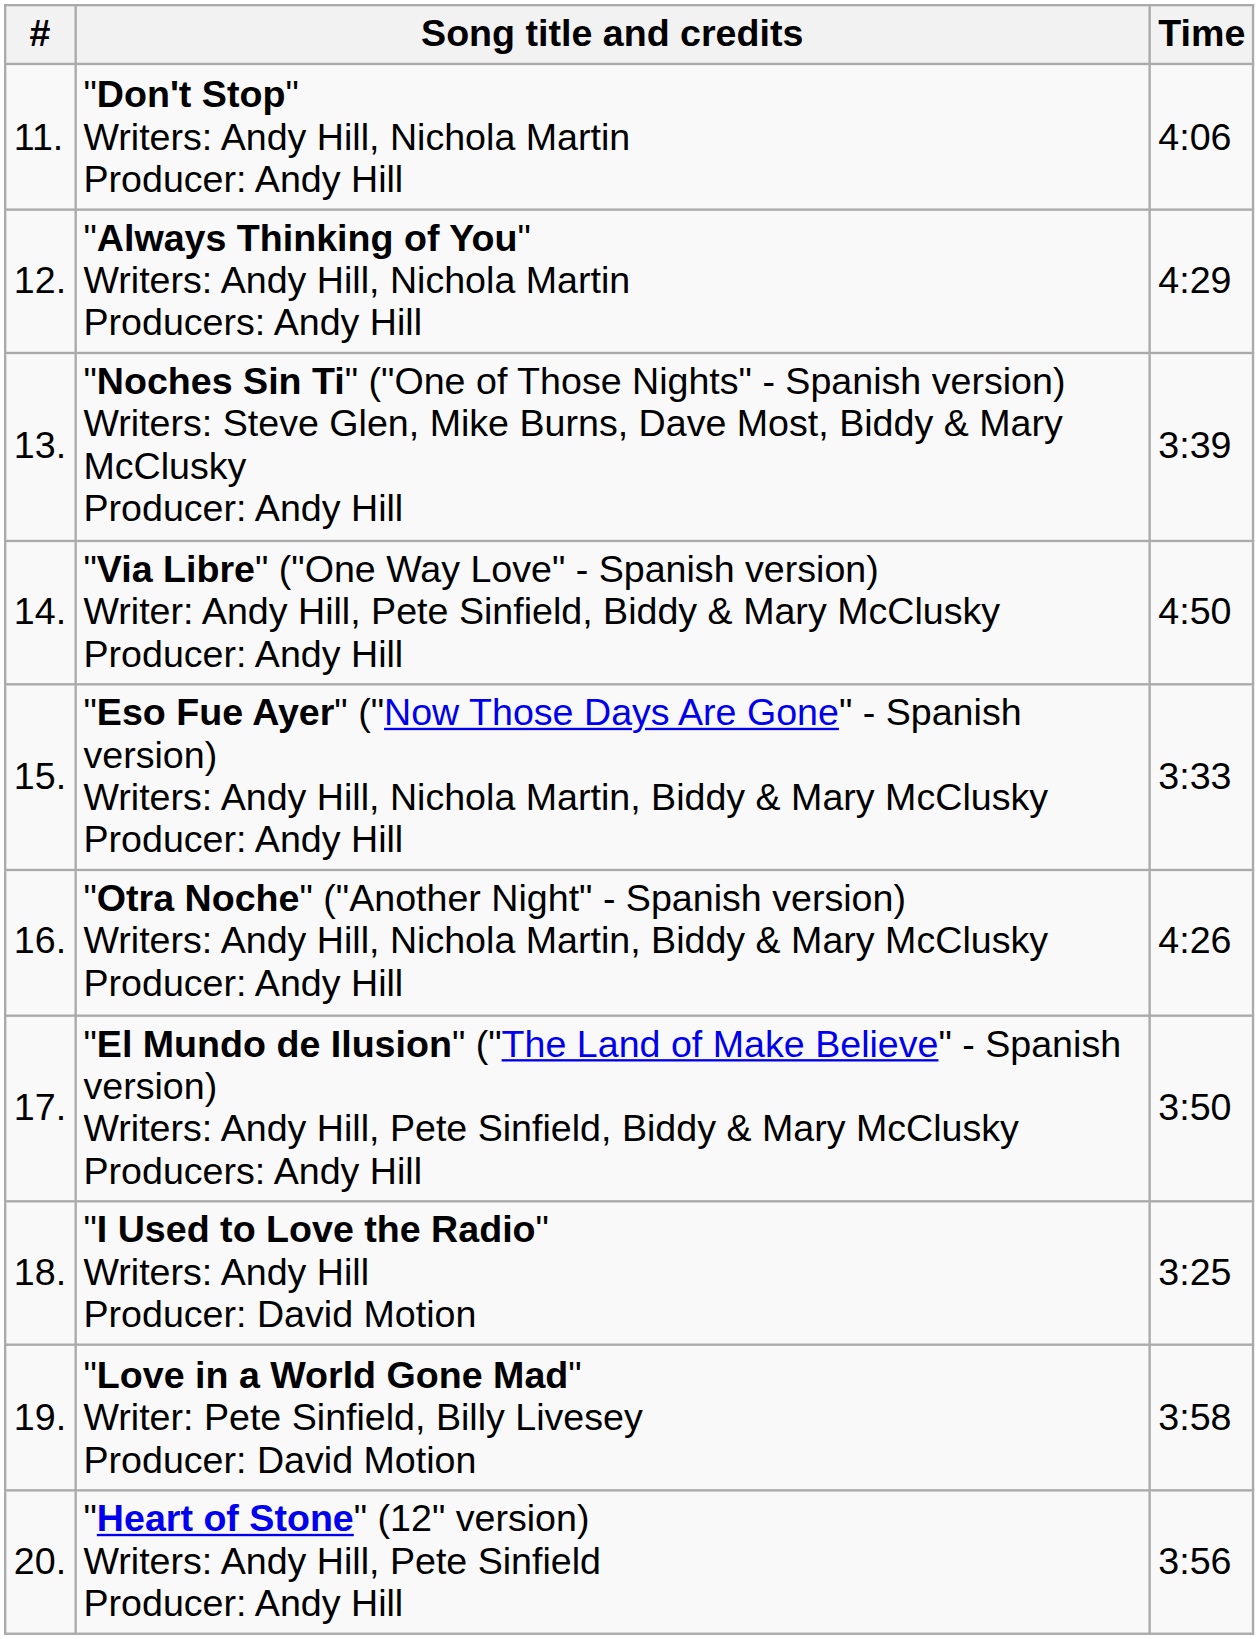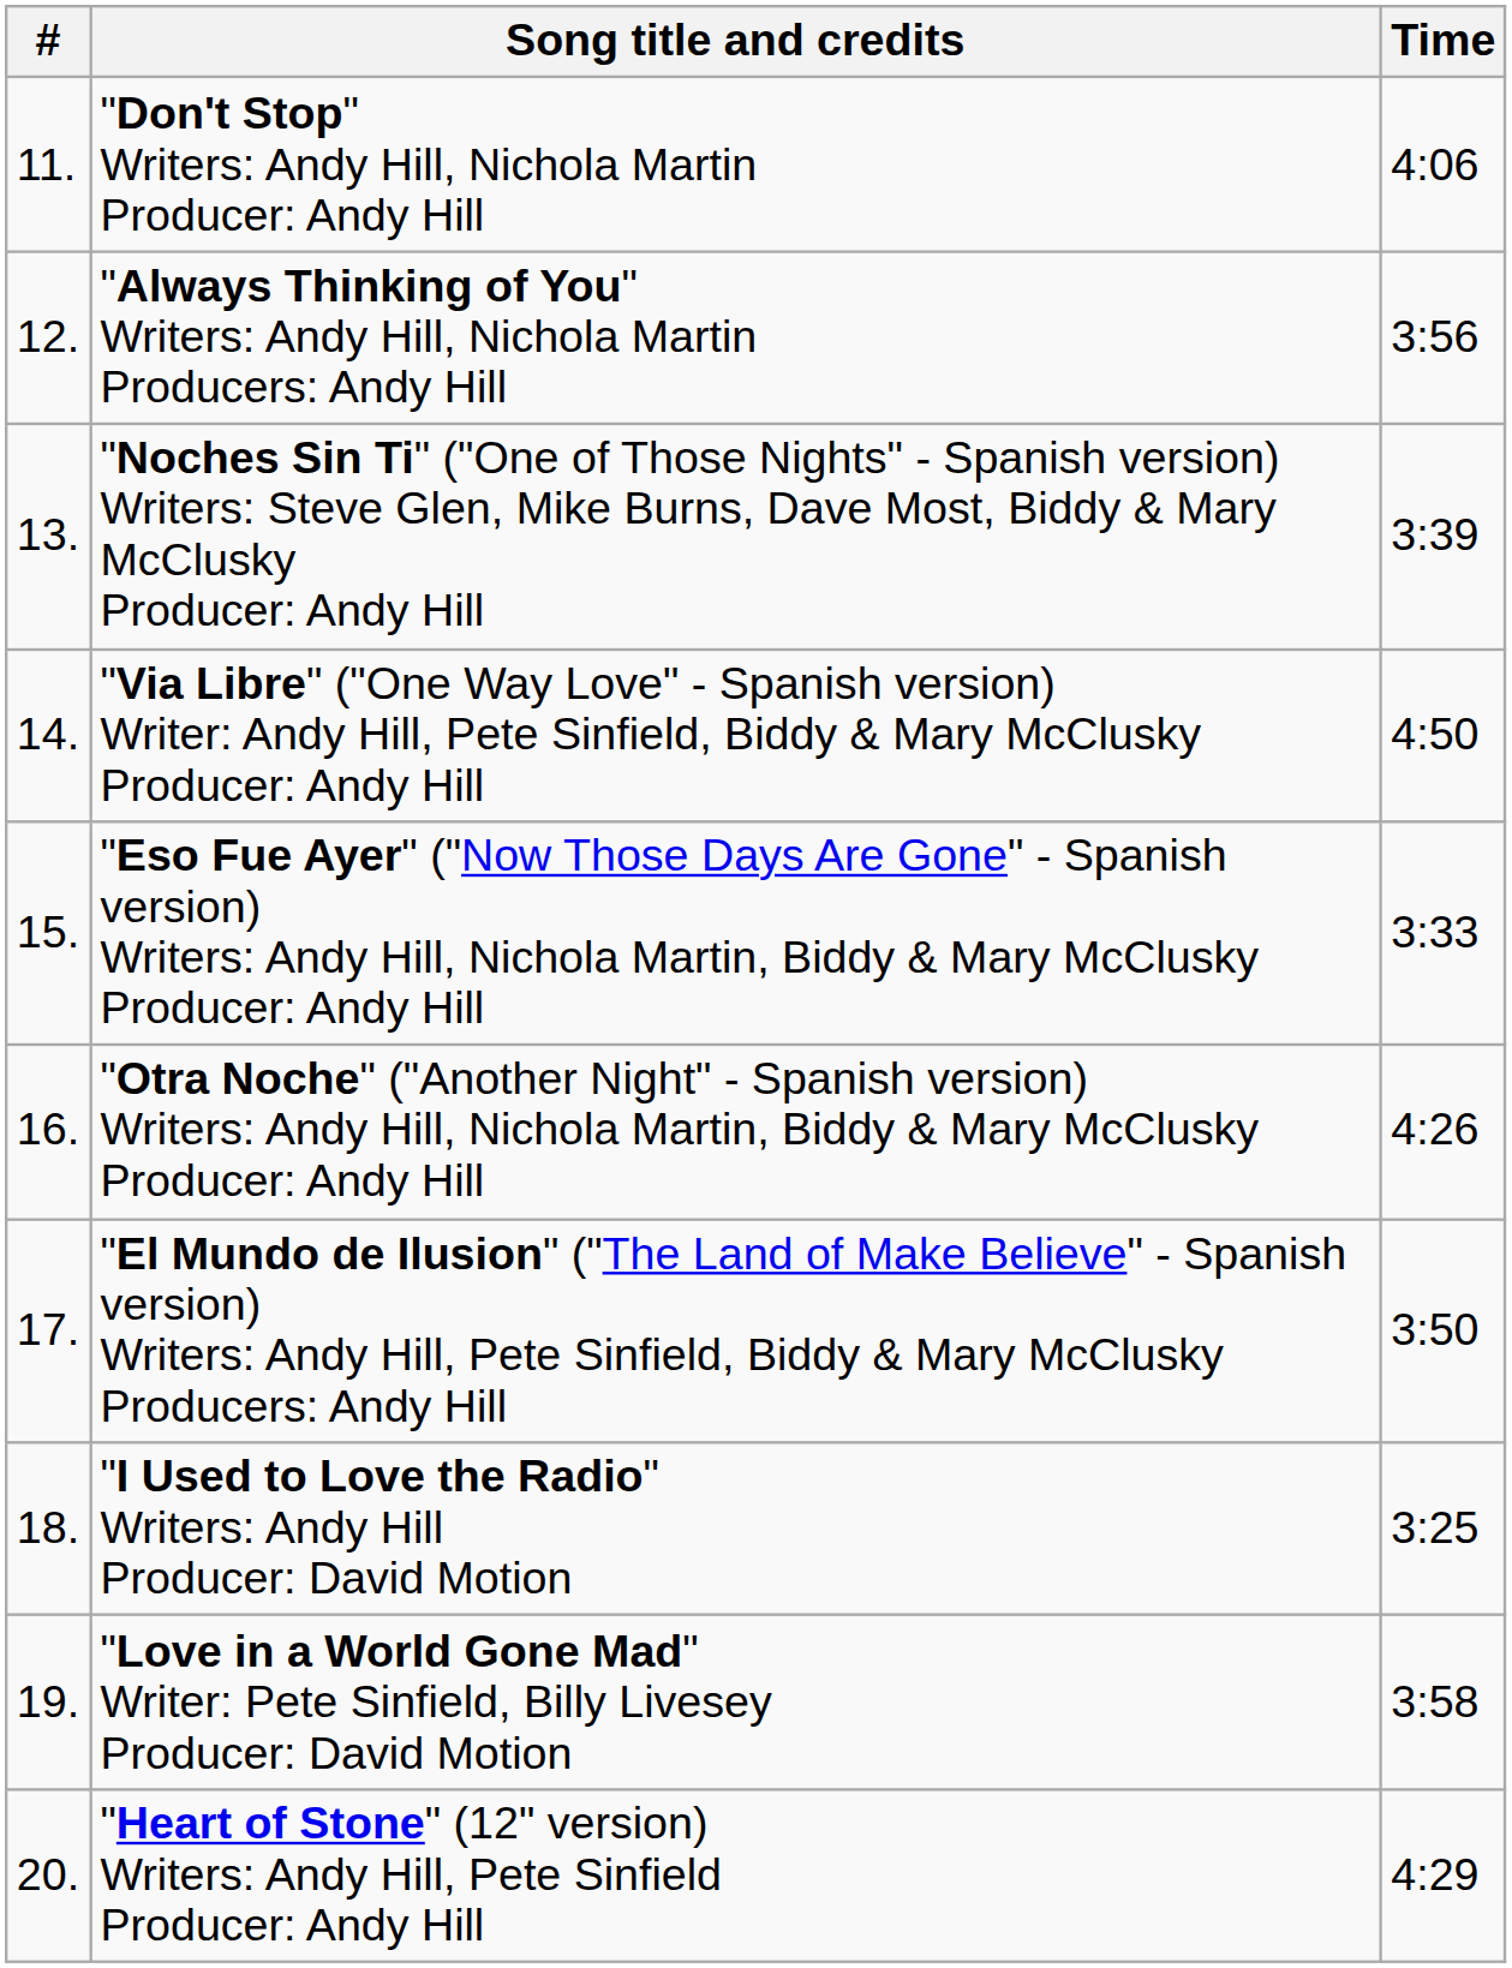row 3 | Time: 4:29 -> 3:56
row 11 | Time: 3:56 -> 4:29
